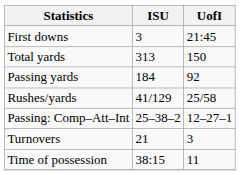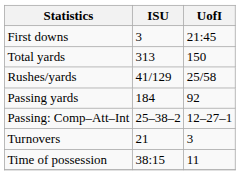rows swapped: Rushes/yards <-> Passing yards
